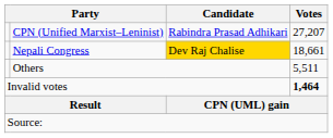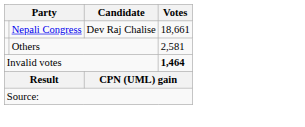- row: CPN (Unified Marxist–Leninist) | Rabindra Prasad Adhikari | 27,207
Nepali Congress | Candidate: gold background -> no background
Others | Votes: 5,511 -> 2,581
